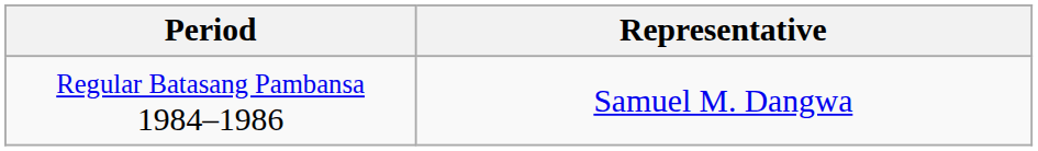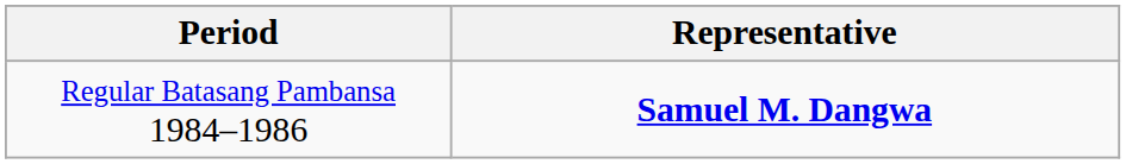Regular Batasang Pambansa 1984–1986 | Representative: normal -> bold
